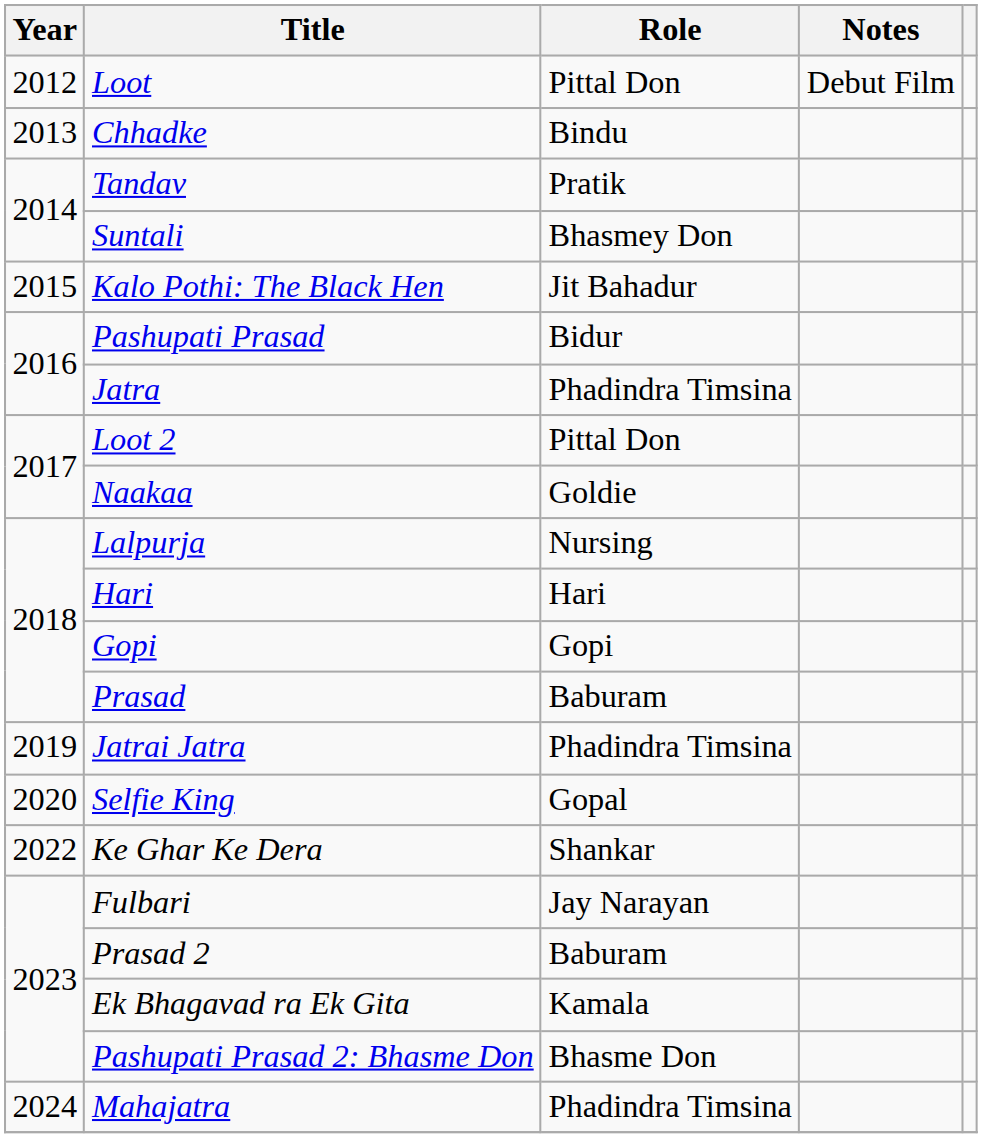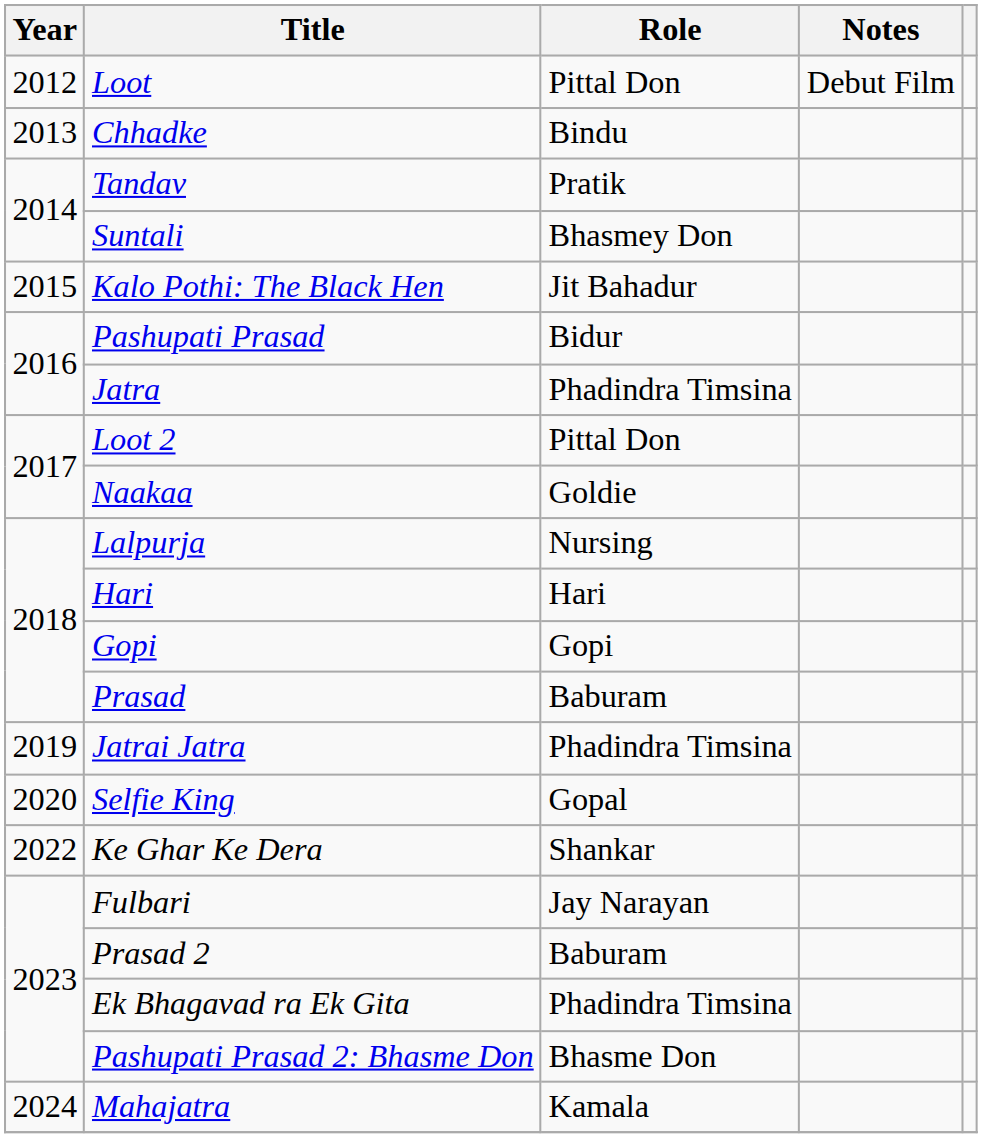Ek Bhagavad ra Ek Gita | Role: Kamala -> Phadindra Timsina
Mahajatra | Role: Phadindra Timsina -> Kamala
